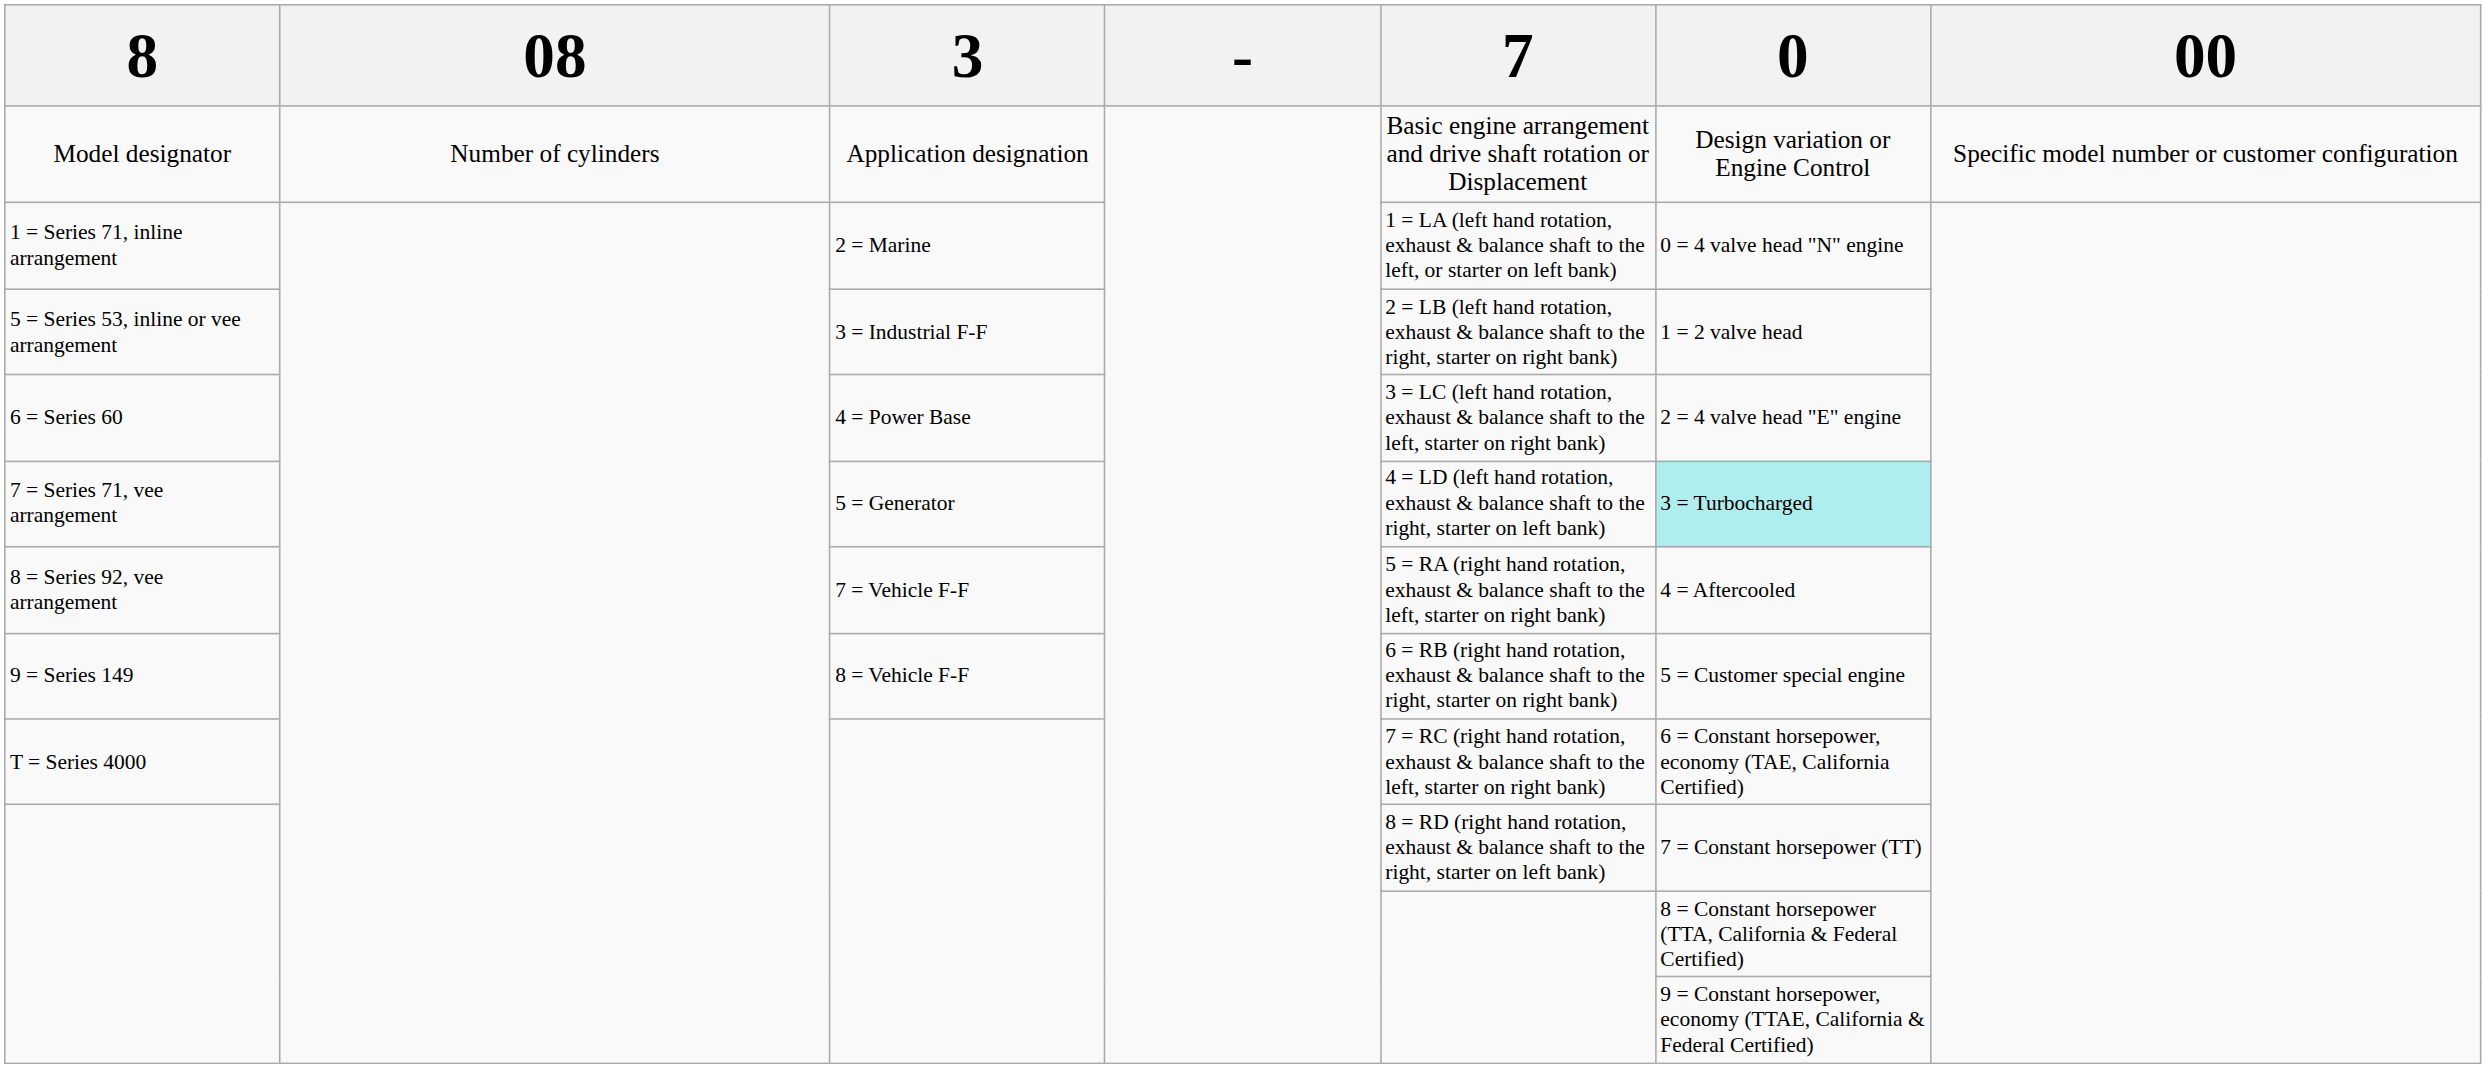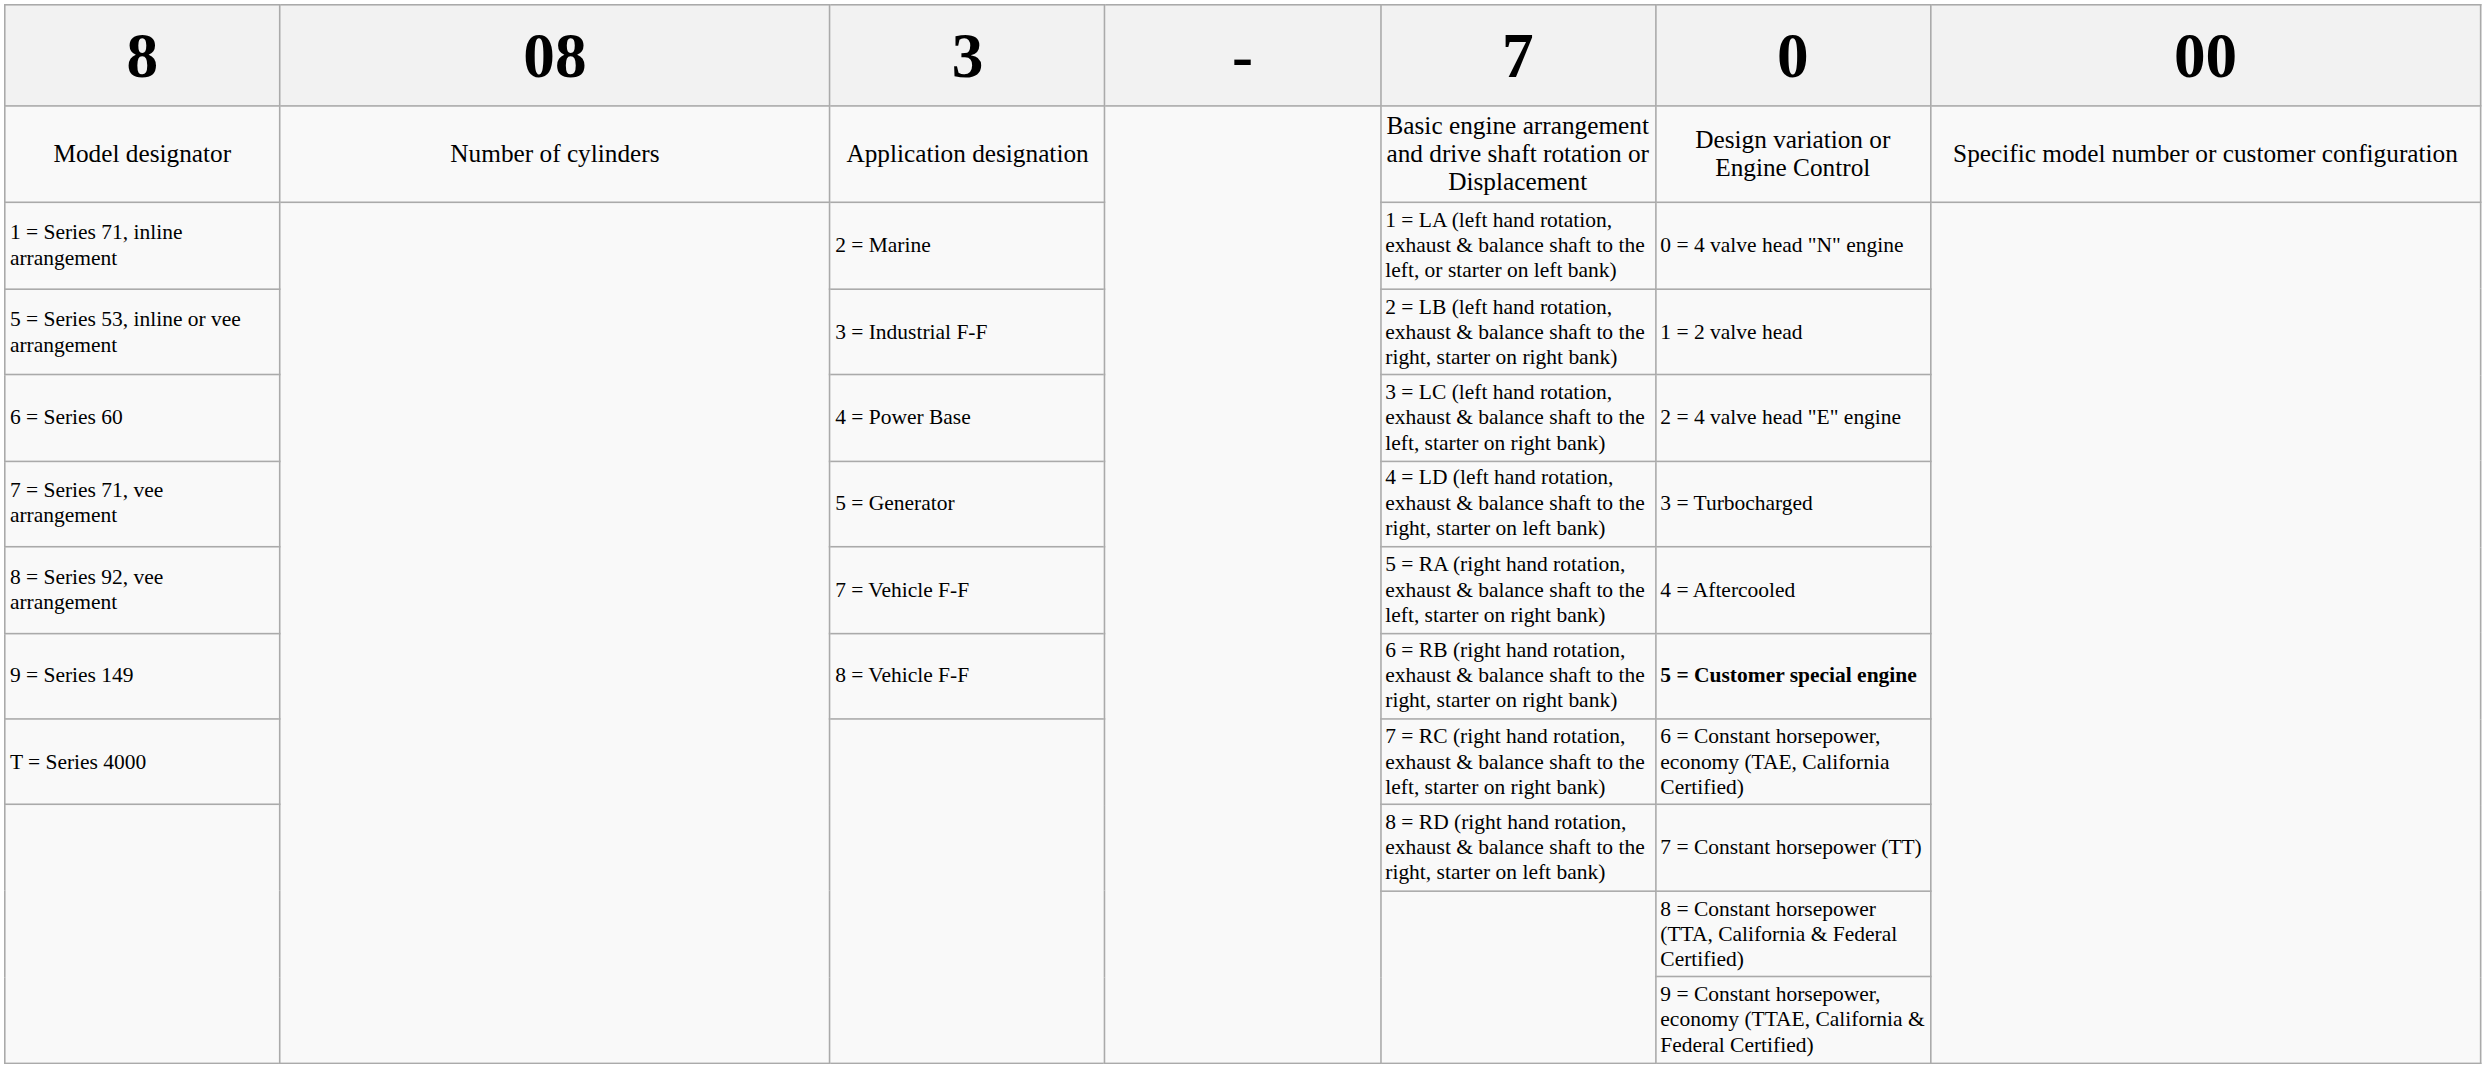7 = Series 71, vee arrangement | 0: paleturquoise background -> no background
9 = Series 149 | 0: normal -> bold
